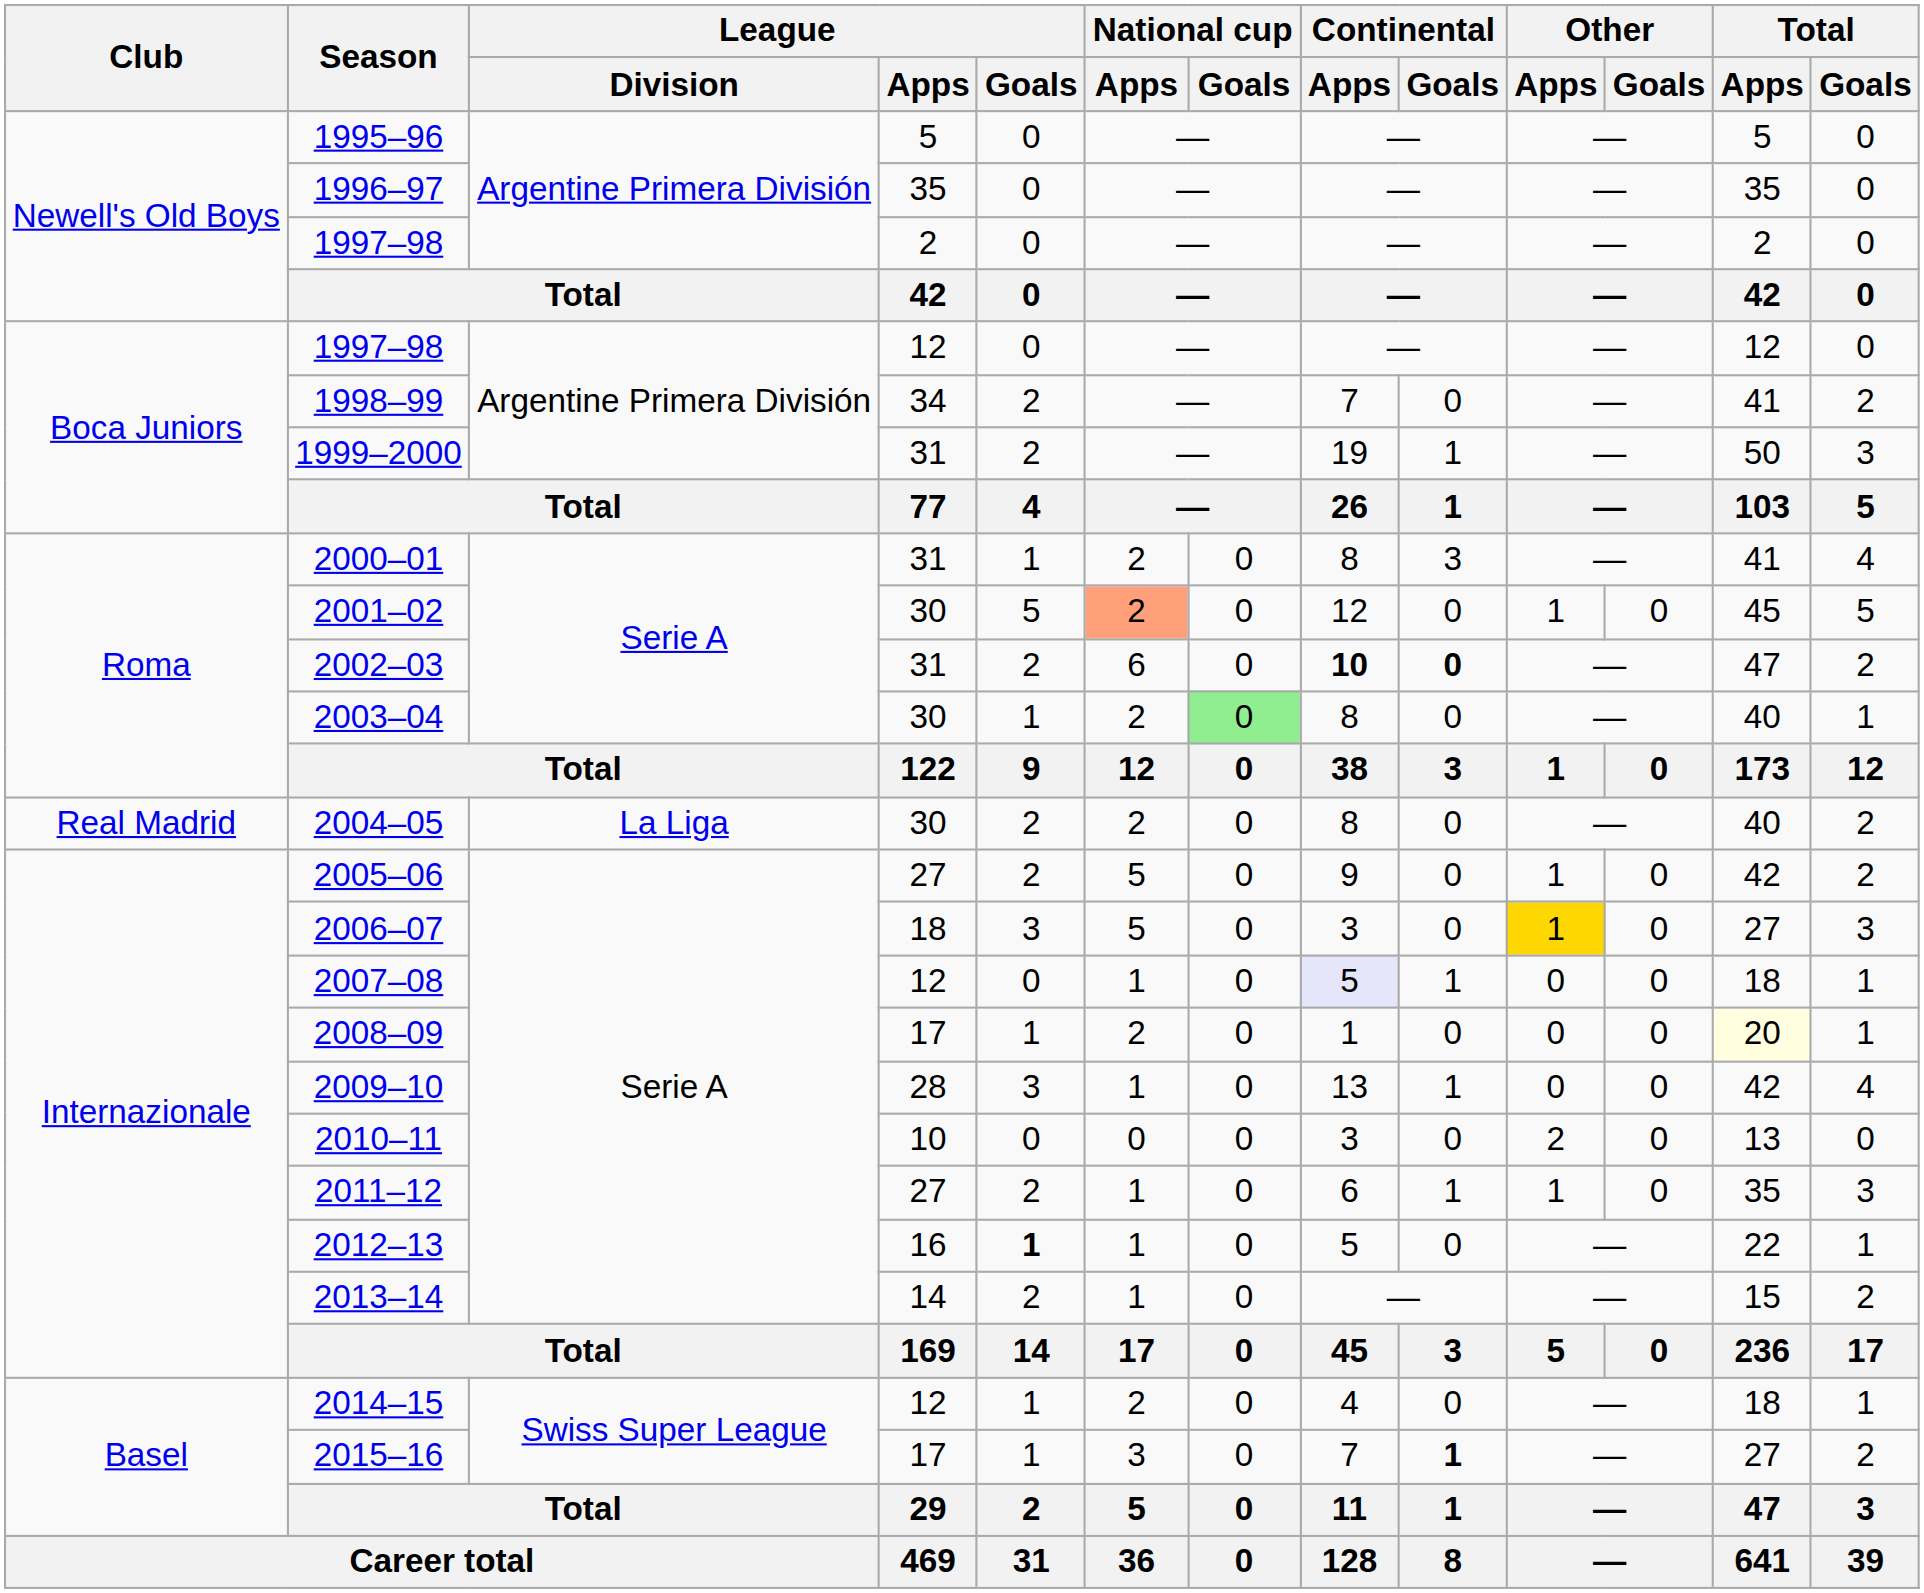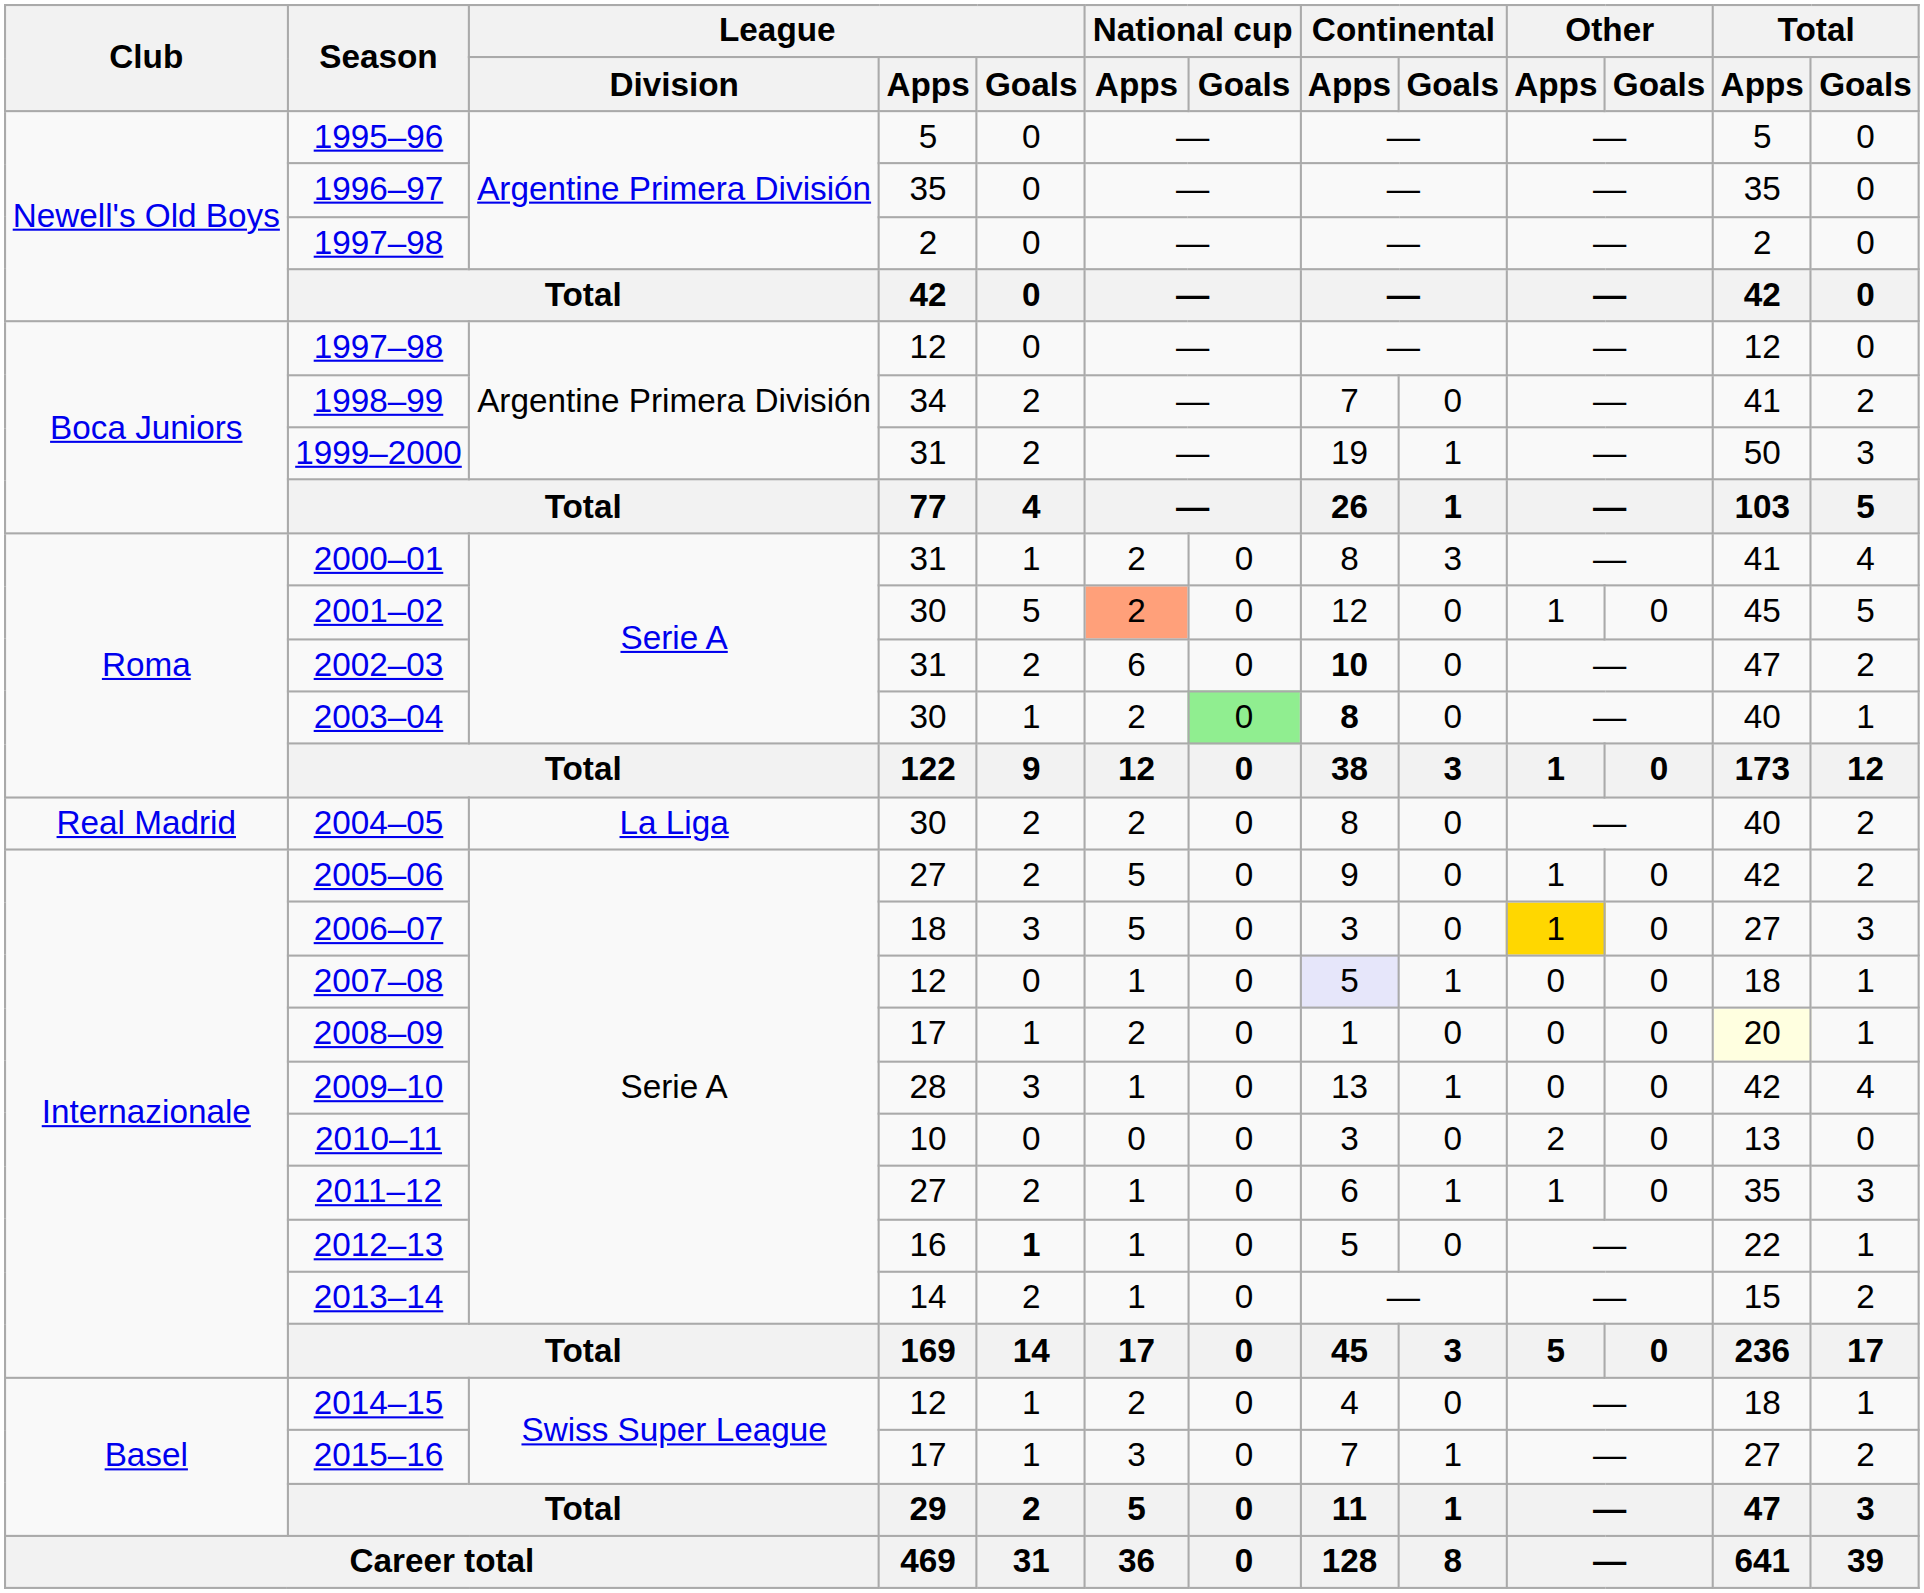2002–03 | Continental / Goals: bold -> normal
2003–04 | Continental / Apps: normal -> bold
2015–16 | Continental / Goals: bold -> normal
